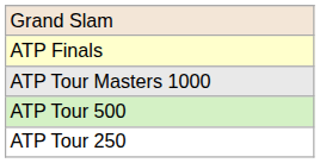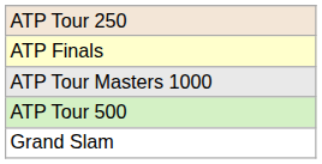row 1 | column 1: Grand Slam -> ATP Tour 250
row 5 | column 1: ATP Tour 250 -> Grand Slam
